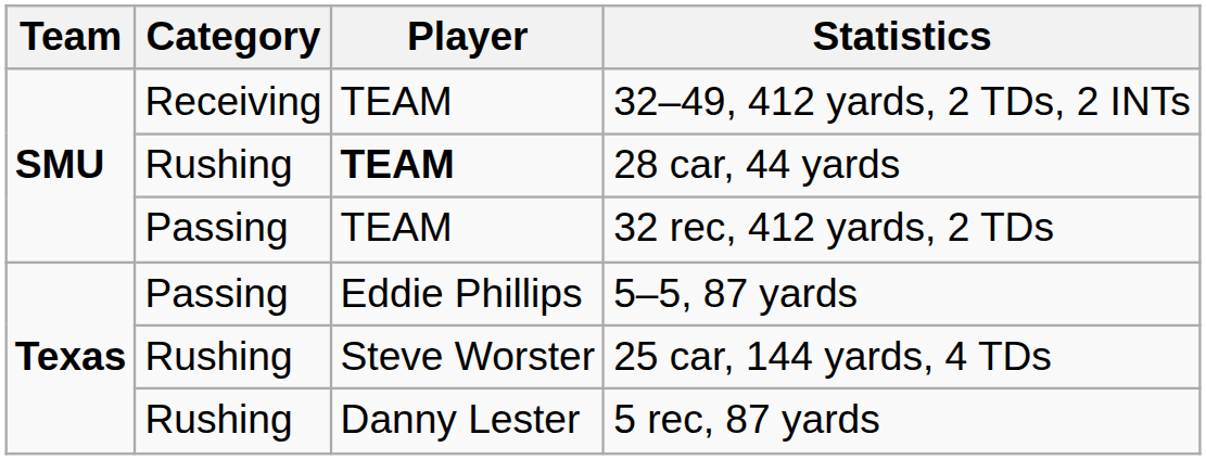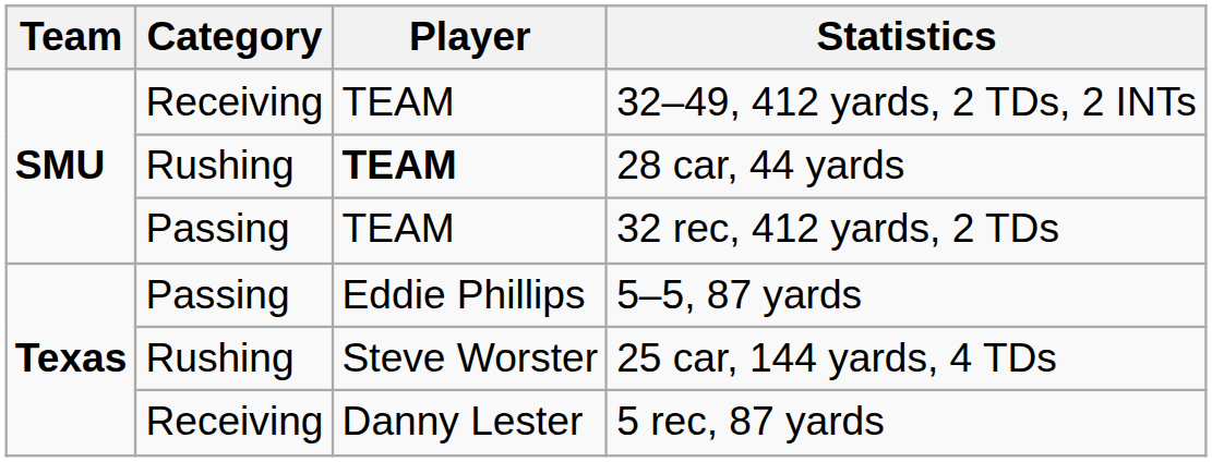5 rec, 87 yards | Category: Rushing -> Receiving
